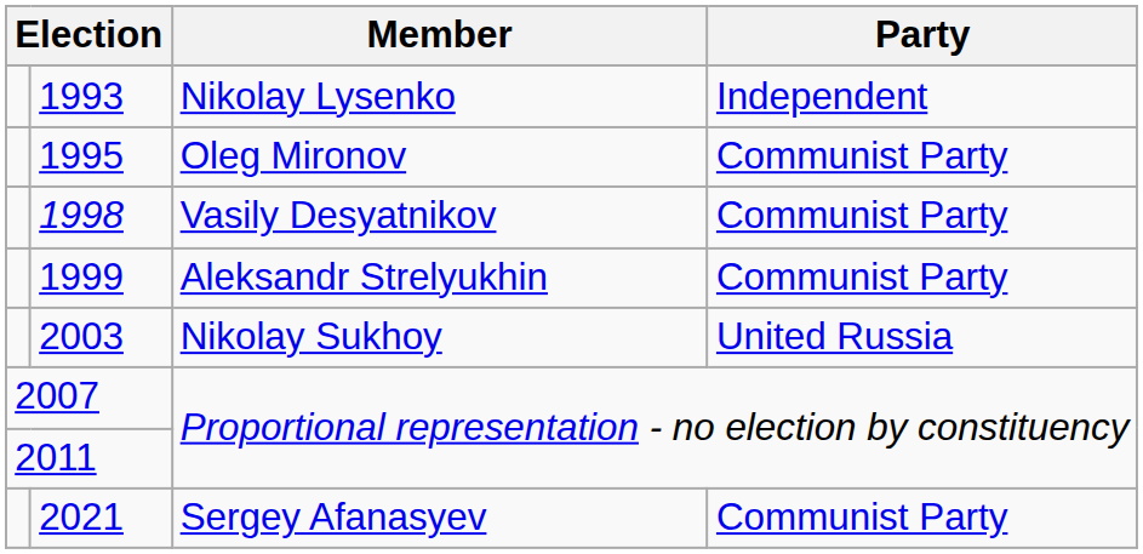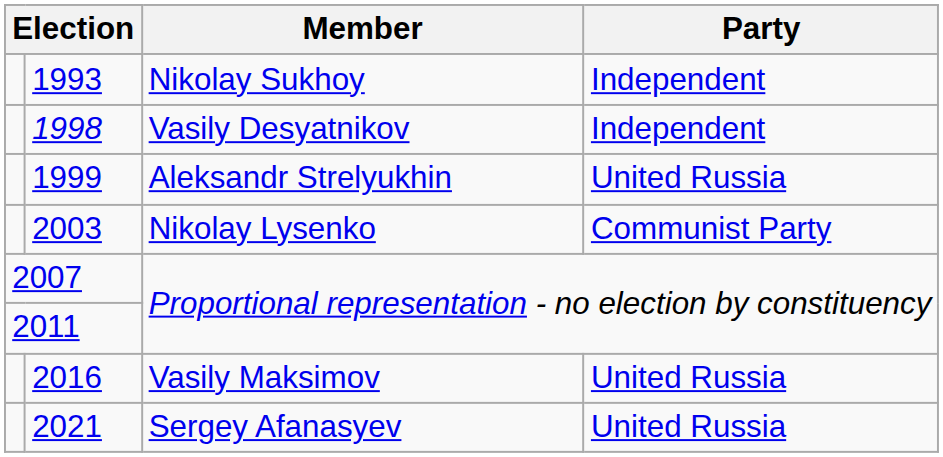1993 | Member: Nikolay Lysenko -> Nikolay Sukhoy
- row: 1995 | Oleg Mironov | Communist Party
1998 | Party: Communist Party -> Independent
1999 | Party: Communist Party -> United Russia
2003 | Member: Nikolay Sukhoy -> Nikolay Lysenko
2003 | Party: United Russia -> Communist Party
+ row: 2016 | Vasily Maksimov | United Russia
2021 | Party: Communist Party -> United Russia
